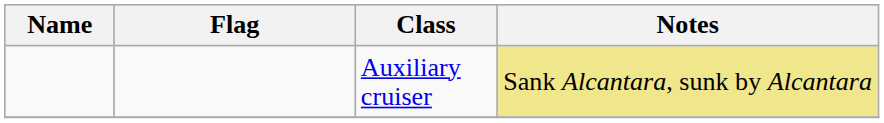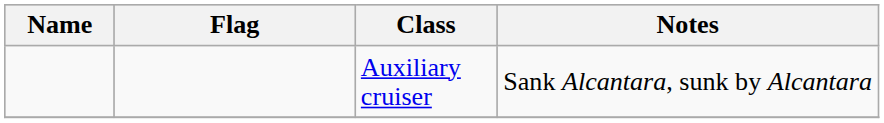Auxiliary cruiser | Notes: khaki background -> no background
